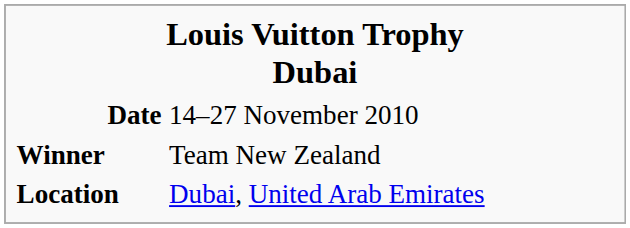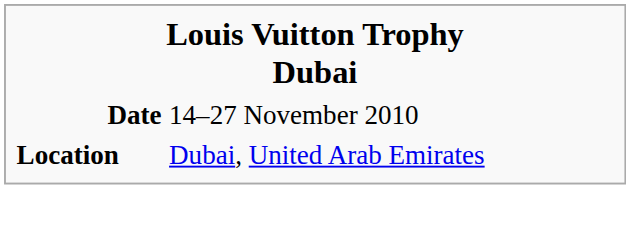- row: Winner | Team New Zealand
